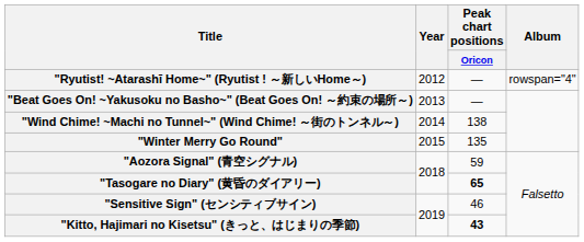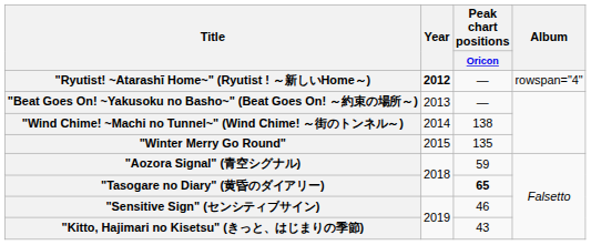"Ryutist! ~Atarashī Home~" (Ryutist ! ～新しいHome～) | Year: normal -> bold
"Kitto, Hajimari no Kisetsu" (きっと、はじまりの季節) | Peak chart positions / Oricon: bold -> normal
